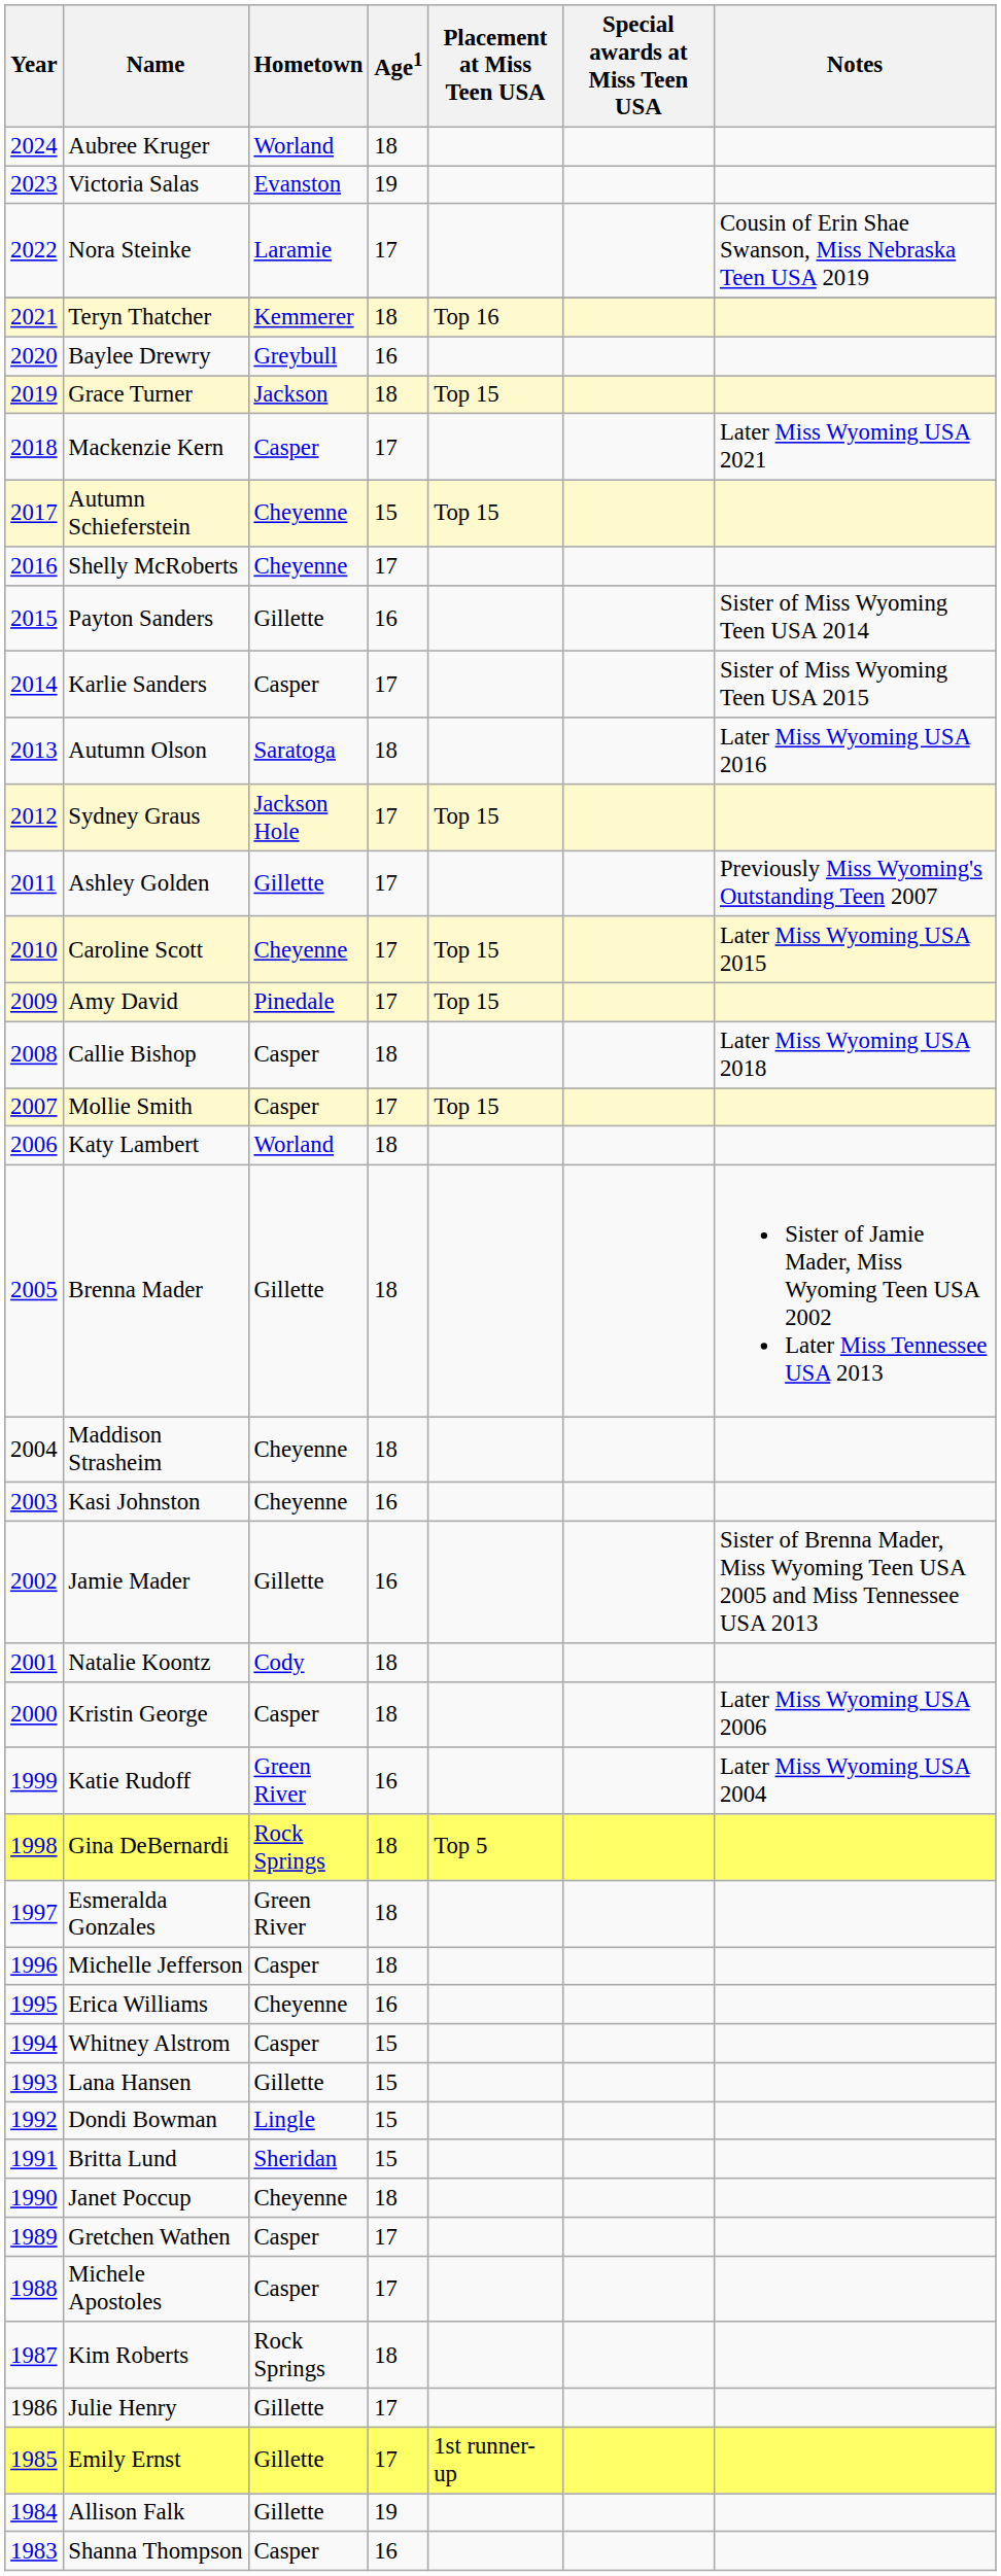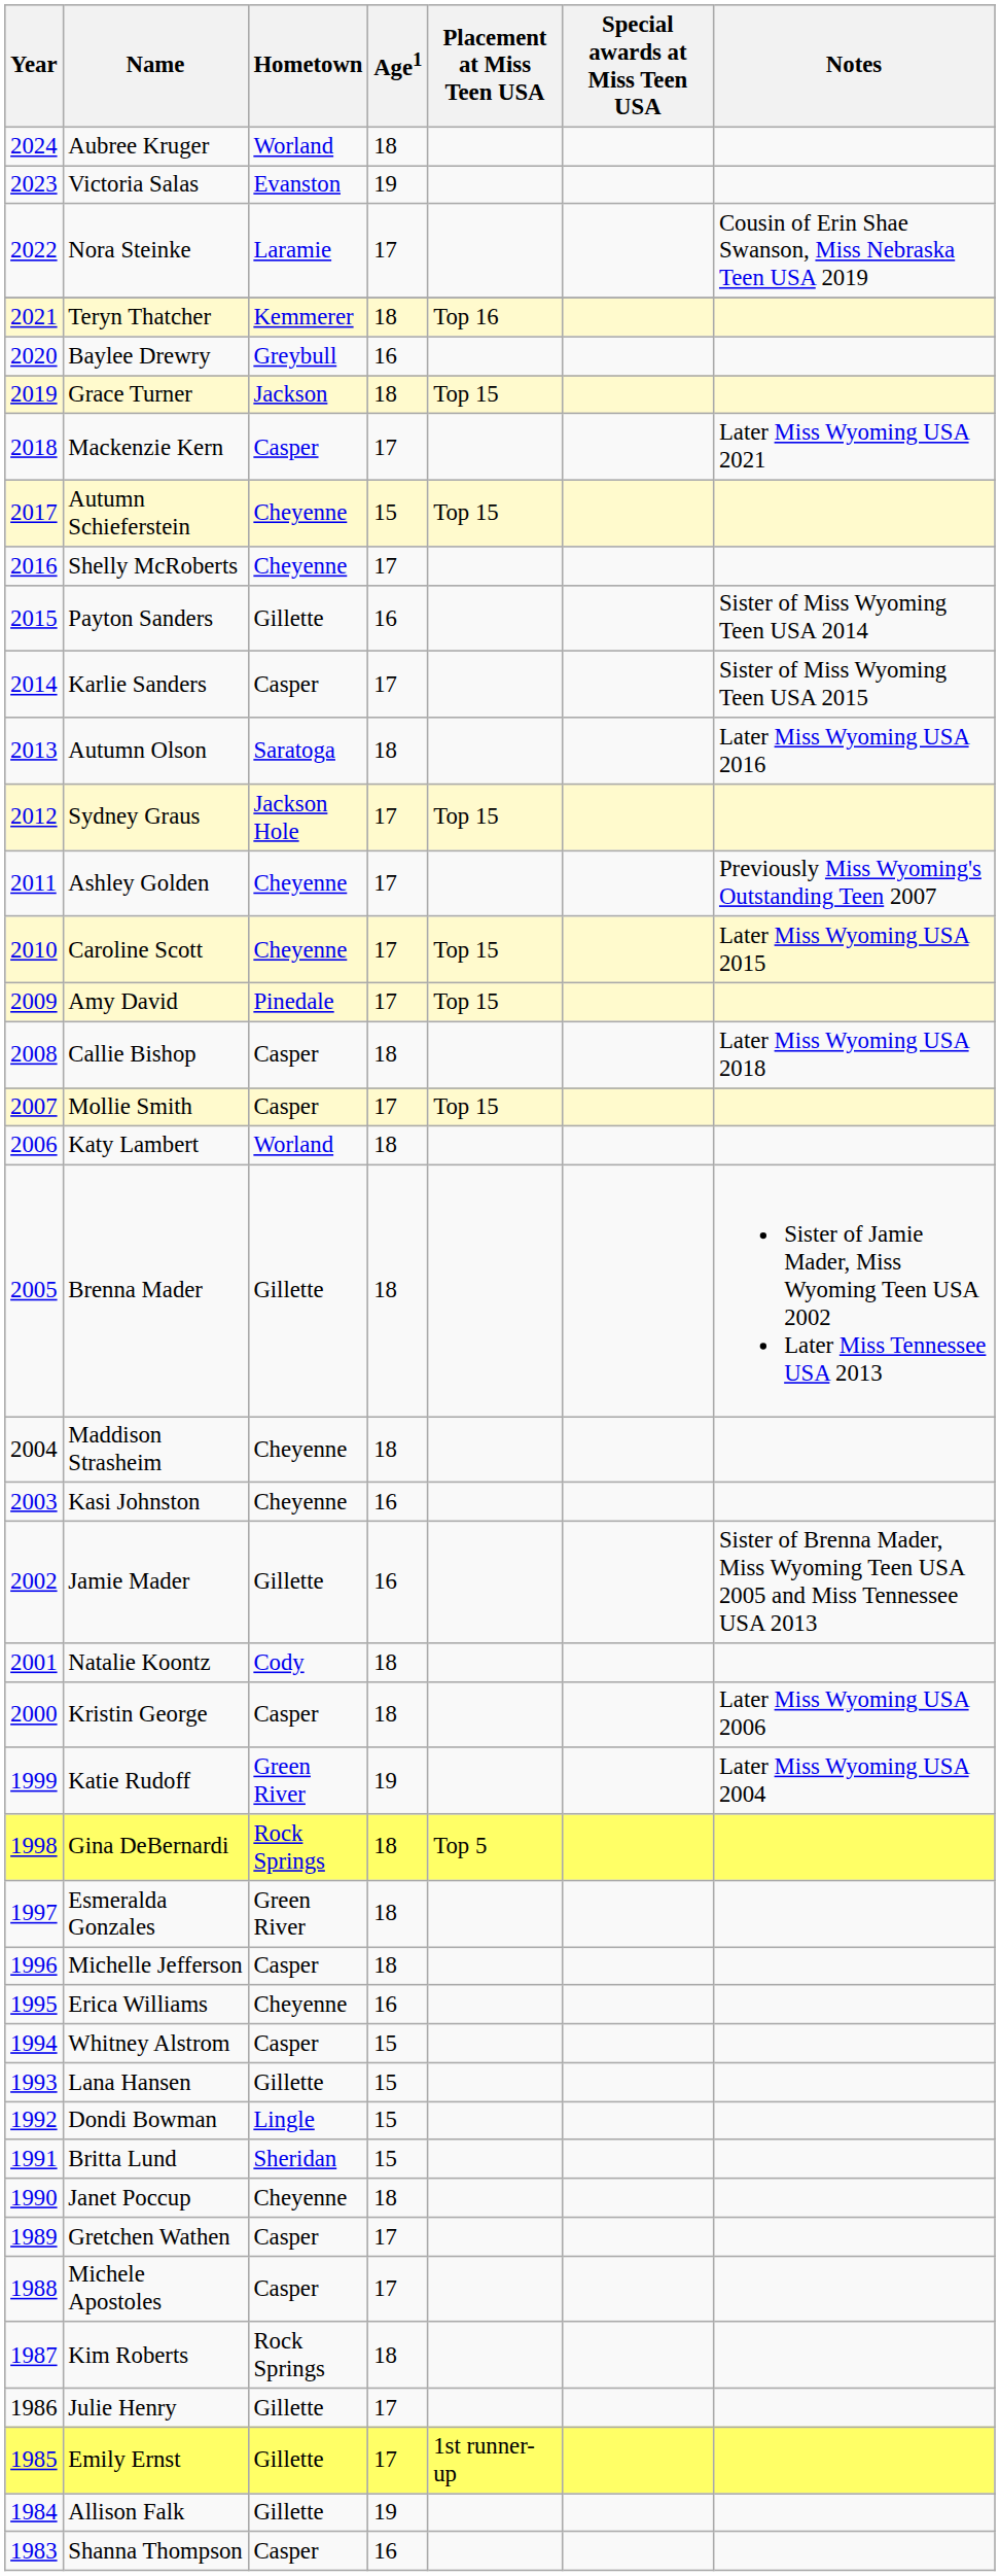Ashley Golden | Hometown: Gillette -> Cheyenne
Katie Rudoff | Age1: 16 -> 19
